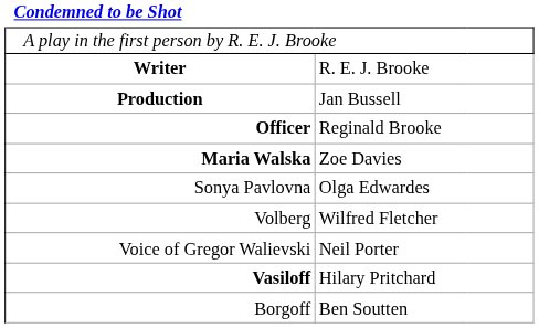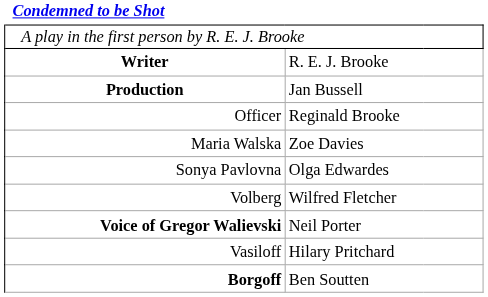Officer | column 2: bold -> normal
Maria Walska | column 2: bold -> normal
Voice of Gregor Walievski | column 2: normal -> bold
Vasiloff | column 2: bold -> normal
Borgoff | column 2: normal -> bold
